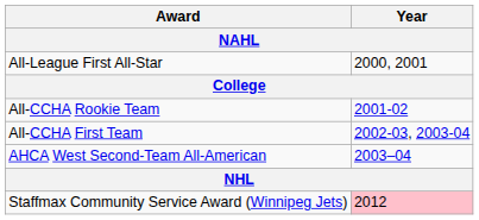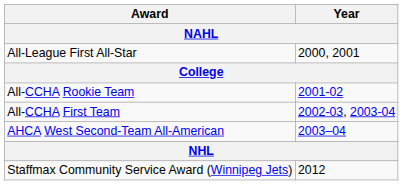Staffmax Community Service Award (Winnipeg Jets) | Year: pink background -> no background
